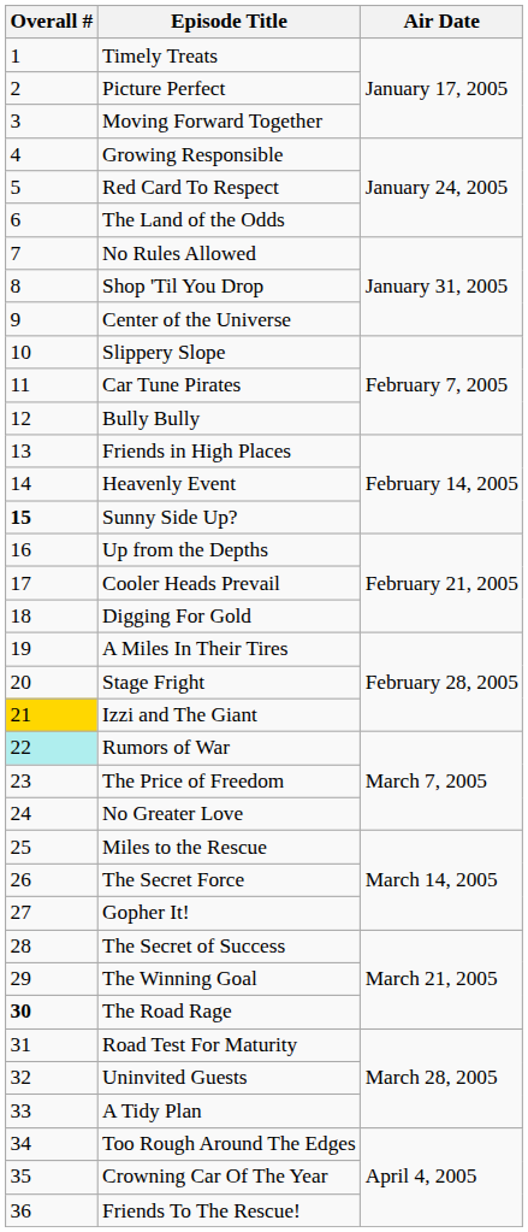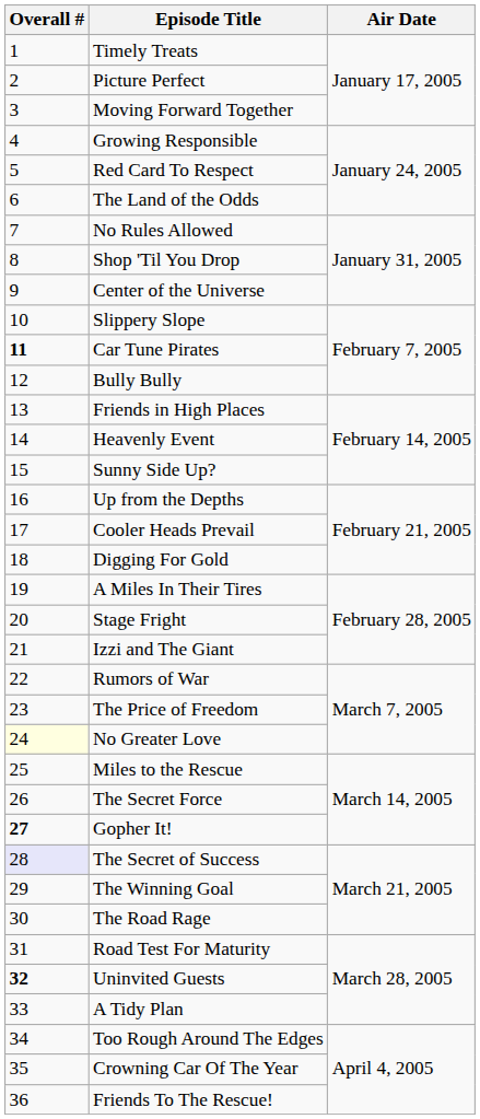Car Tune Pirates | Overall #: normal -> bold
Sunny Side Up? | Overall #: bold -> normal
Izzi and The Giant | Overall #: gold background -> no background
Rumors of War | Overall #: paleturquoise background -> no background
No Greater Love | Overall #: no background -> lightyellow background
Gopher It! | Overall #: normal -> bold
The Secret of Success | Overall #: no background -> lavender background
The Road Rage | Overall #: bold -> normal
Uninvited Guests | Overall #: normal -> bold
